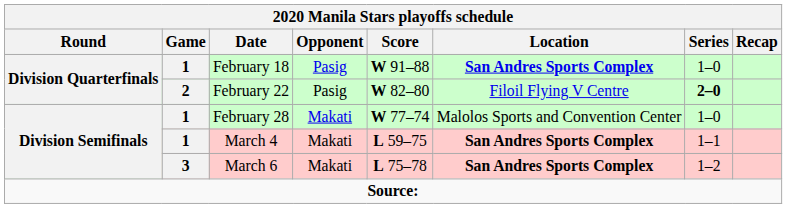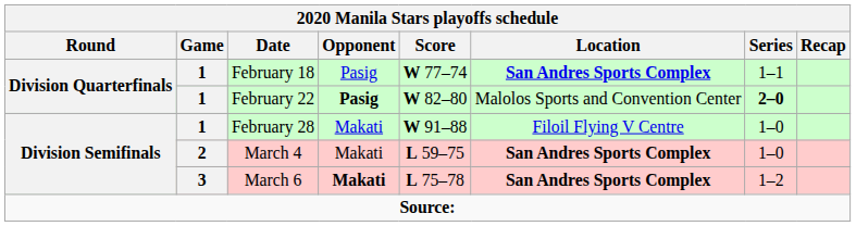February 18 | Score: W 91–88 -> W 77–74
February 18 | Series: 1–0 -> 1–1
February 22 | Game: 2 -> 1
February 22 | Opponent: normal -> bold
February 22 | Location: Filoil Flying V Centre -> Malolos Sports and Convention Center
February 28 | Score: W 77–74 -> W 91–88
February 28 | Location: Malolos Sports and Convention Center -> Filoil Flying V Centre
March 4 | Game: 1 -> 2
March 4 | Series: 1–1 -> 1–0
March 6 | Opponent: normal -> bold
